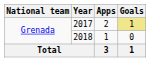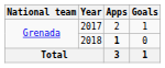2017 | Goals: khaki background -> no background
2018 | Apps: normal -> bold
